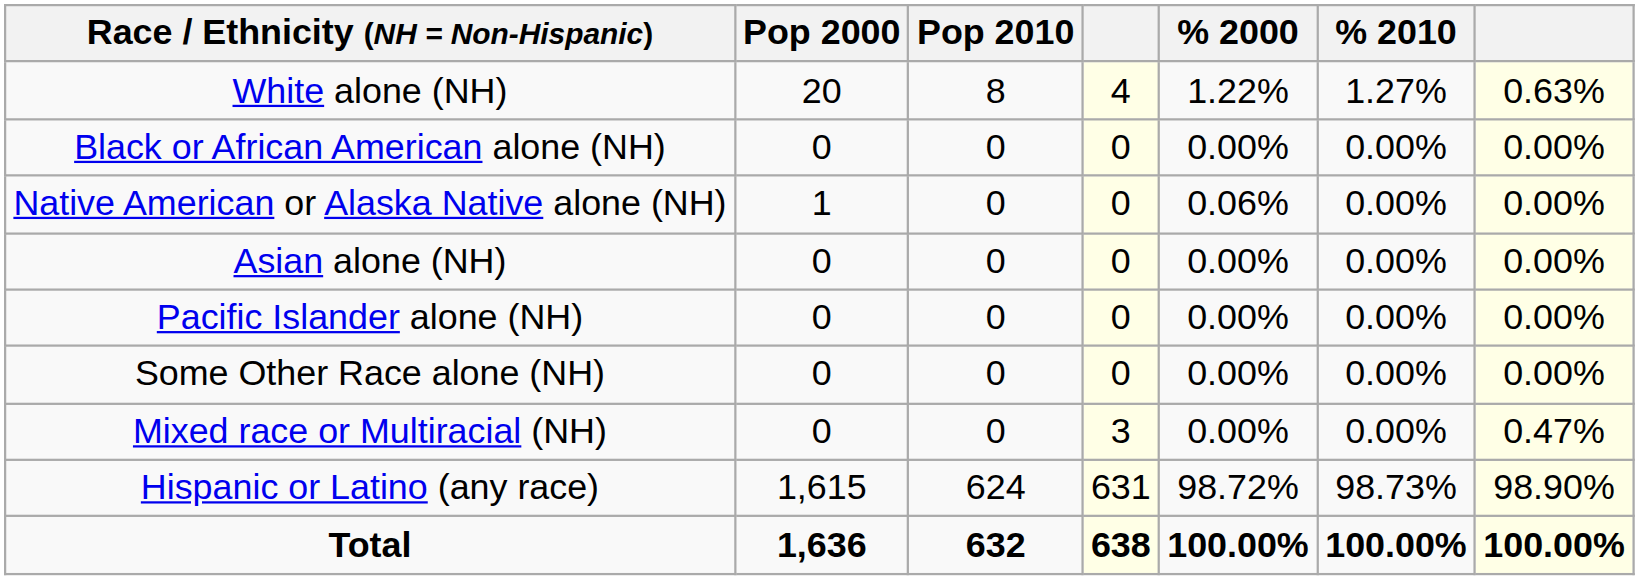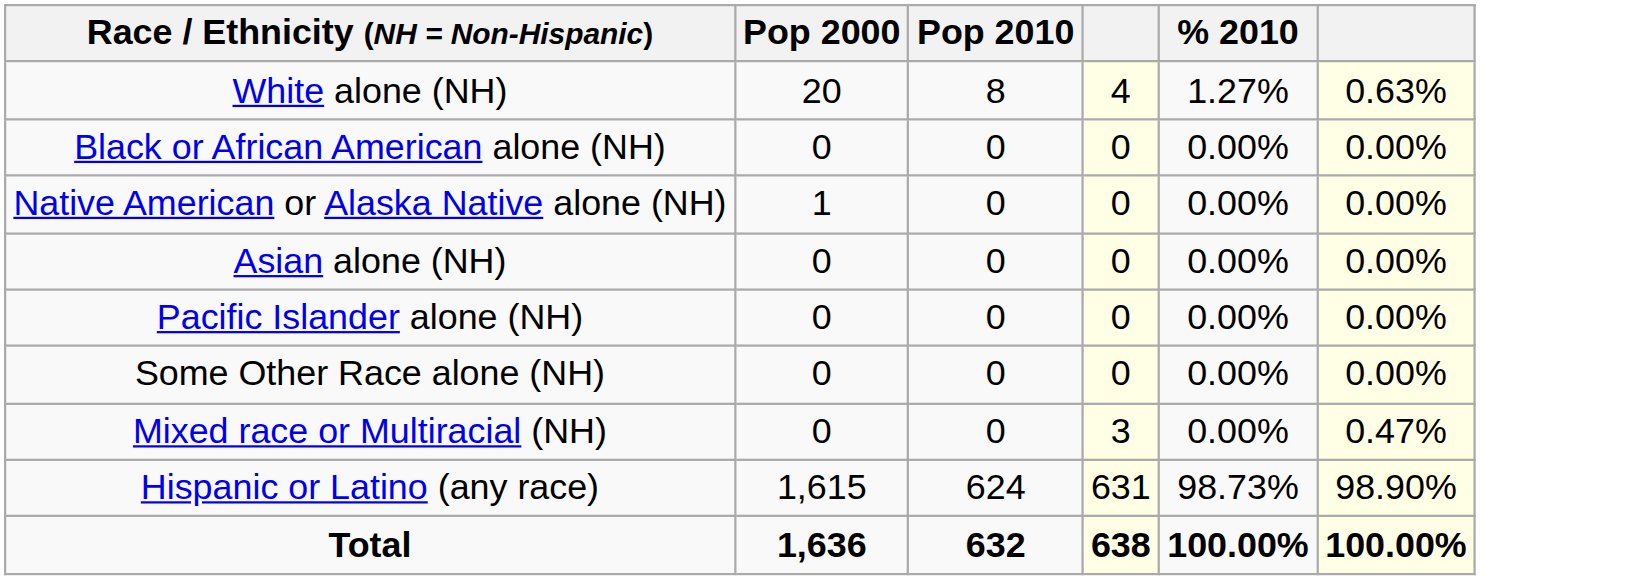- column: % 2000 | 1.22% | 0.00% | 0.06% | 0.00% | 0.00% | 0.00% | 0.00% | 98.72% | 100.00%
